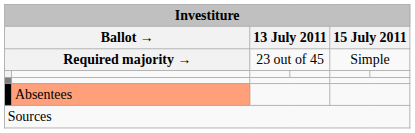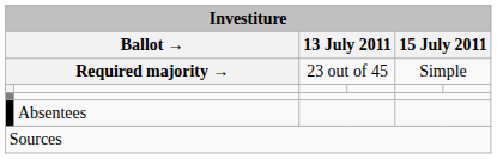Absentees | column 2: lightsalmon background -> no background
